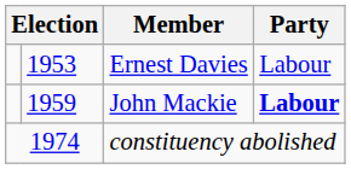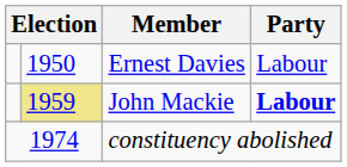Ernest Davies | column 2: 1953 -> 1950
John Mackie | column 2: no background -> khaki background
